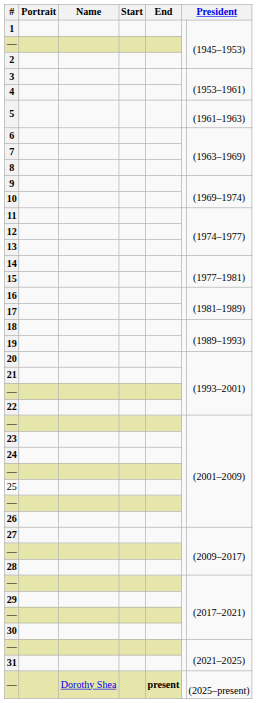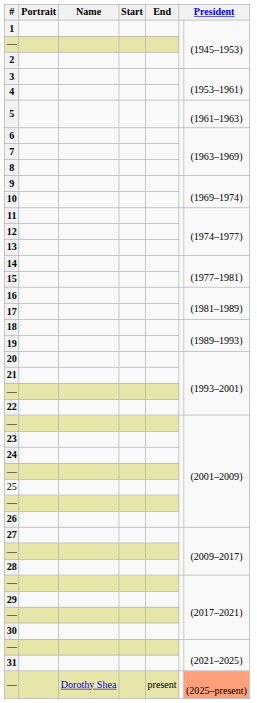— / Dorothy Shea | End: bold -> normal
— / Dorothy Shea | column 7: no background -> lightsalmon background
